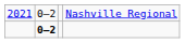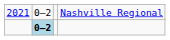row 2 | column 2: no background -> lightblue background
